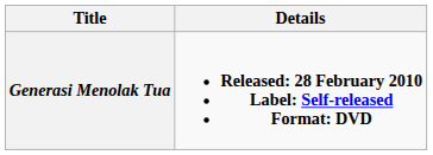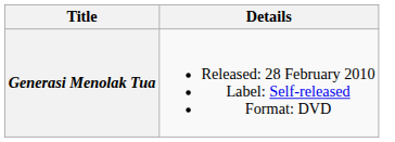Generasi Menolak Tua | Details: bold -> normal
